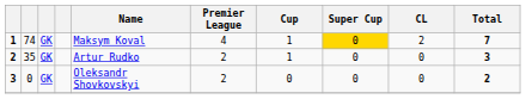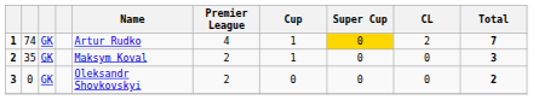row 2 | Name: Maksym Koval -> Artur Rudko
row 3 | Name: Artur Rudko -> Maksym Koval
